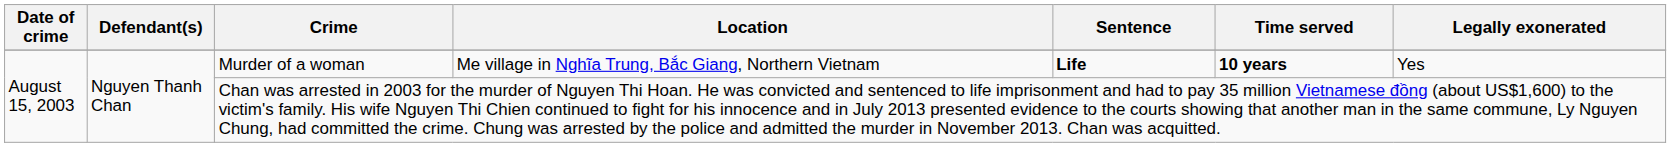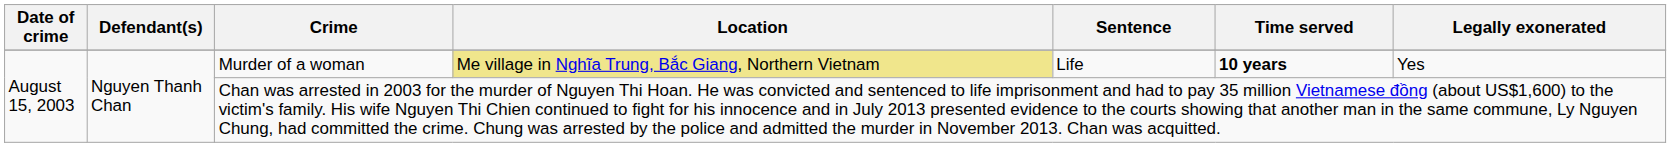Murder of a woman | Location: no background -> khaki background
Murder of a woman | Sentence: bold -> normal
